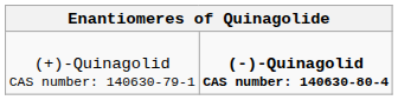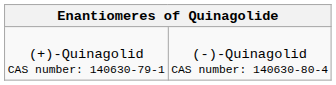(+)-Quinagolid CAS number: 140630-79-1 | column 2: bold -> normal
